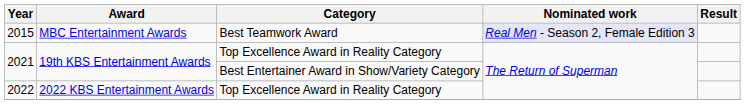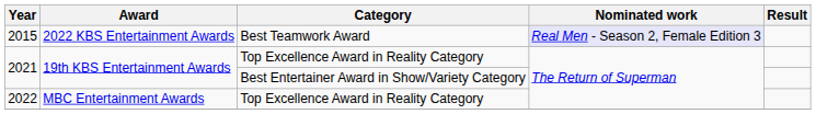2015 | Award: MBC Entertainment Awards -> 2022 KBS Entertainment Awards
2022 | Award: 2022 KBS Entertainment Awards -> MBC Entertainment Awards
